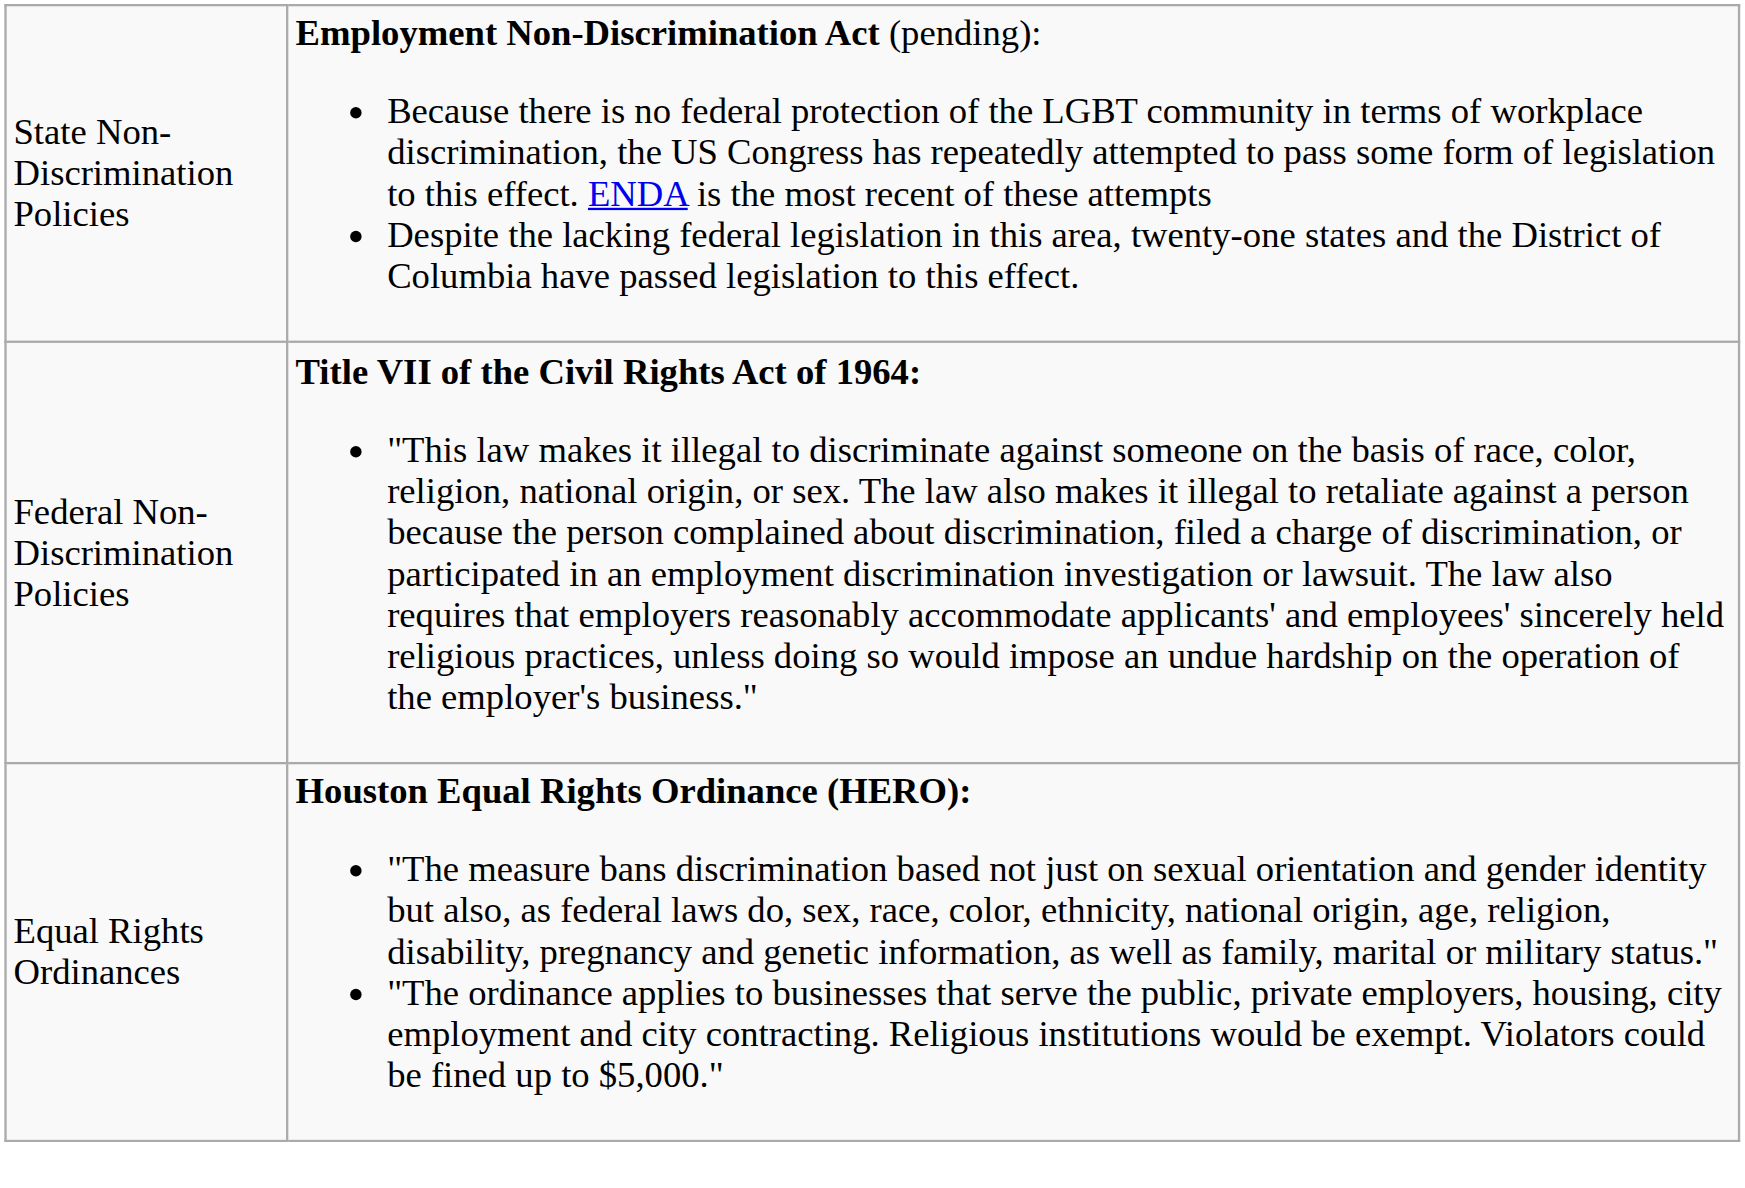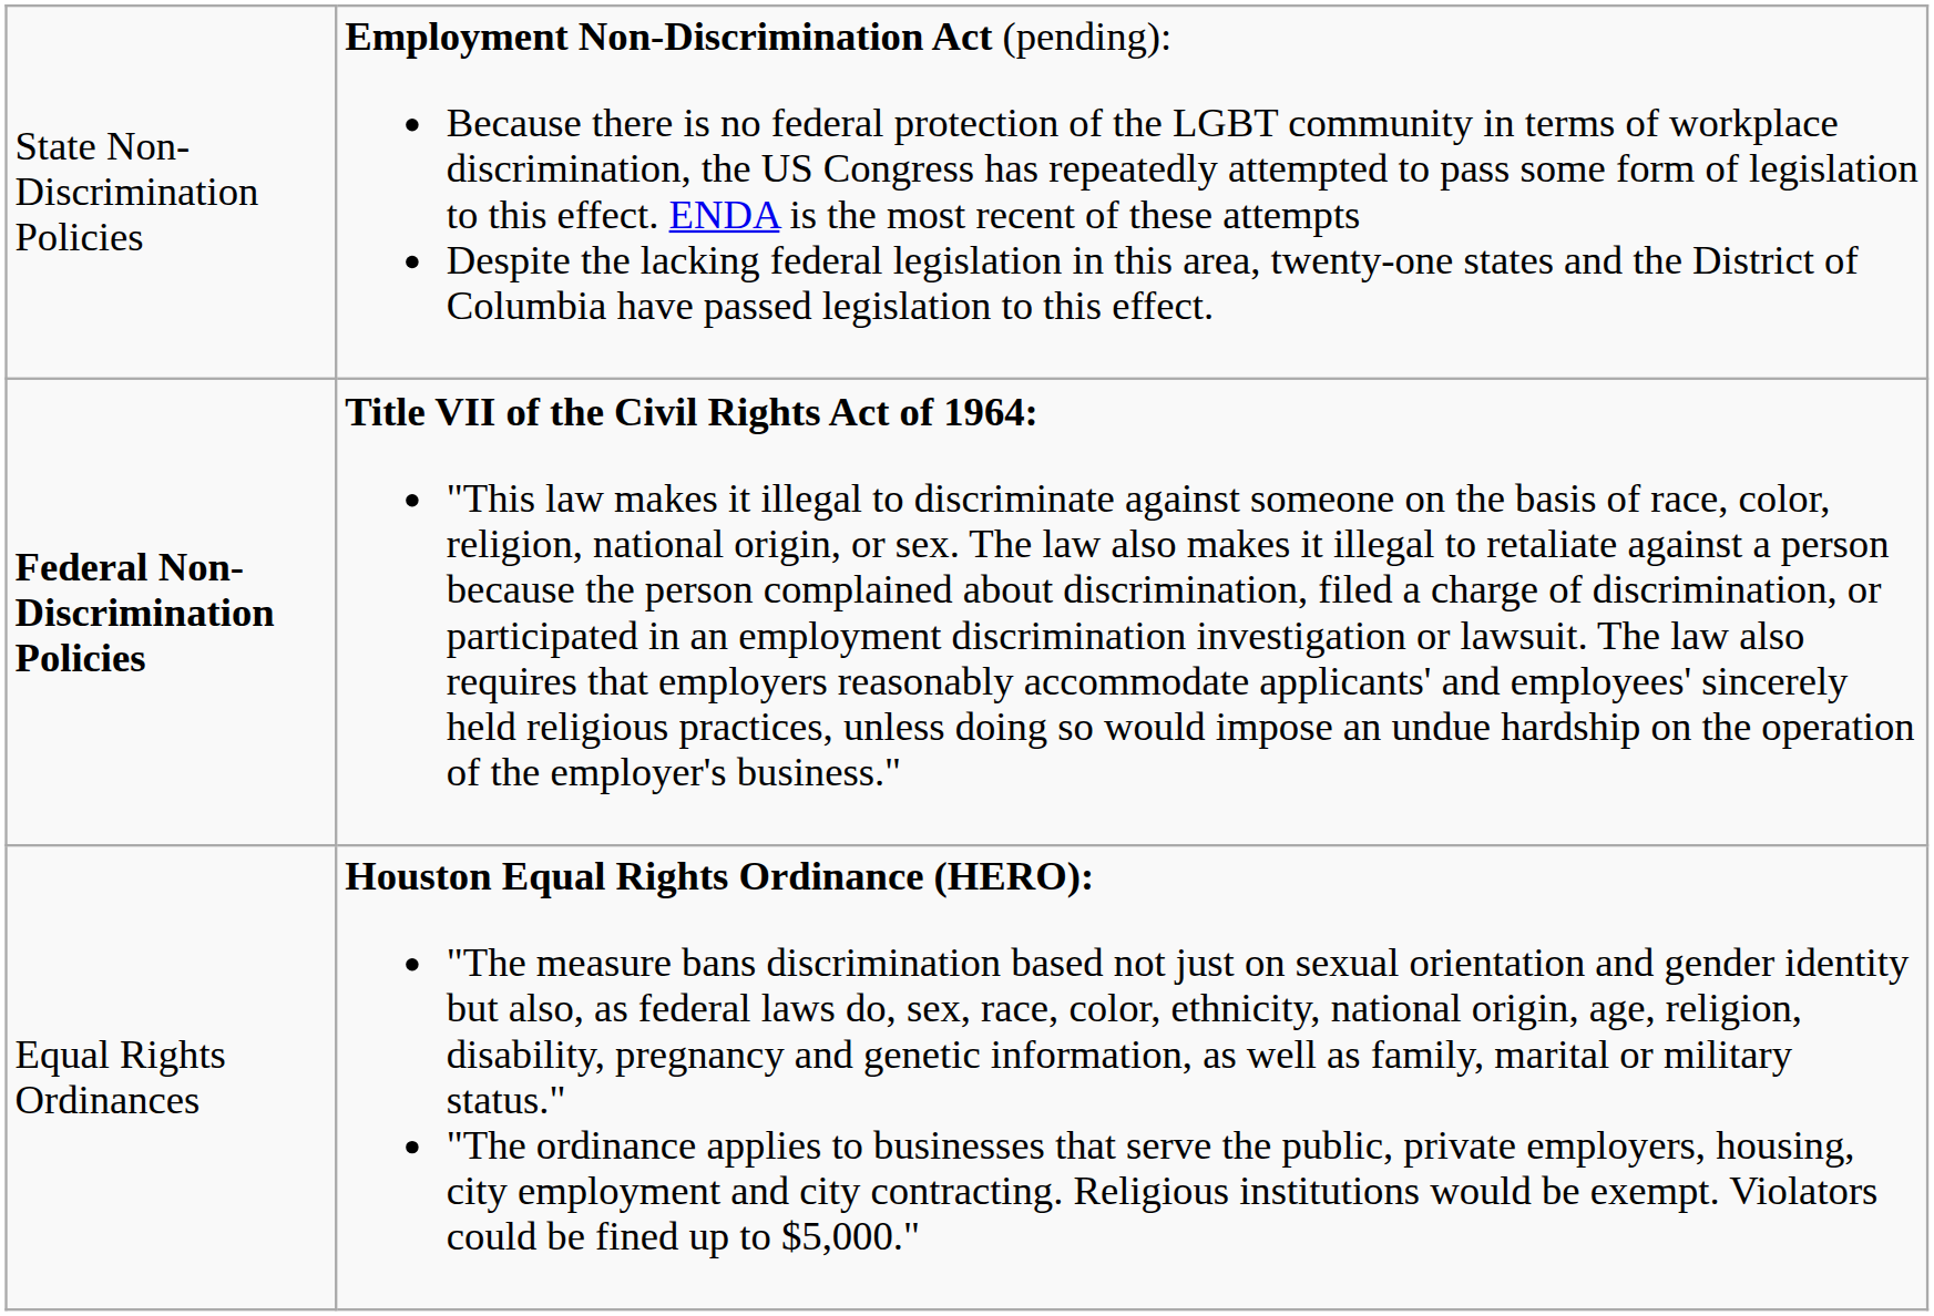Federal Non-Discrimination Policies | column 1: normal -> bold
